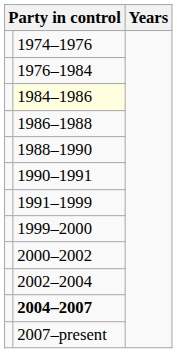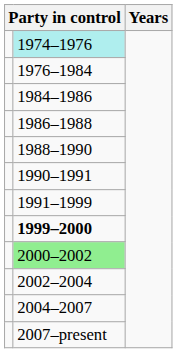1974–1976 | column 2: no background -> paleturquoise background
1984–1986 | column 2: lightyellow background -> no background
1999–2000 | column 2: normal -> bold
2000–2002 | column 2: no background -> lightgreen background
2004–2007 | column 2: bold -> normal
